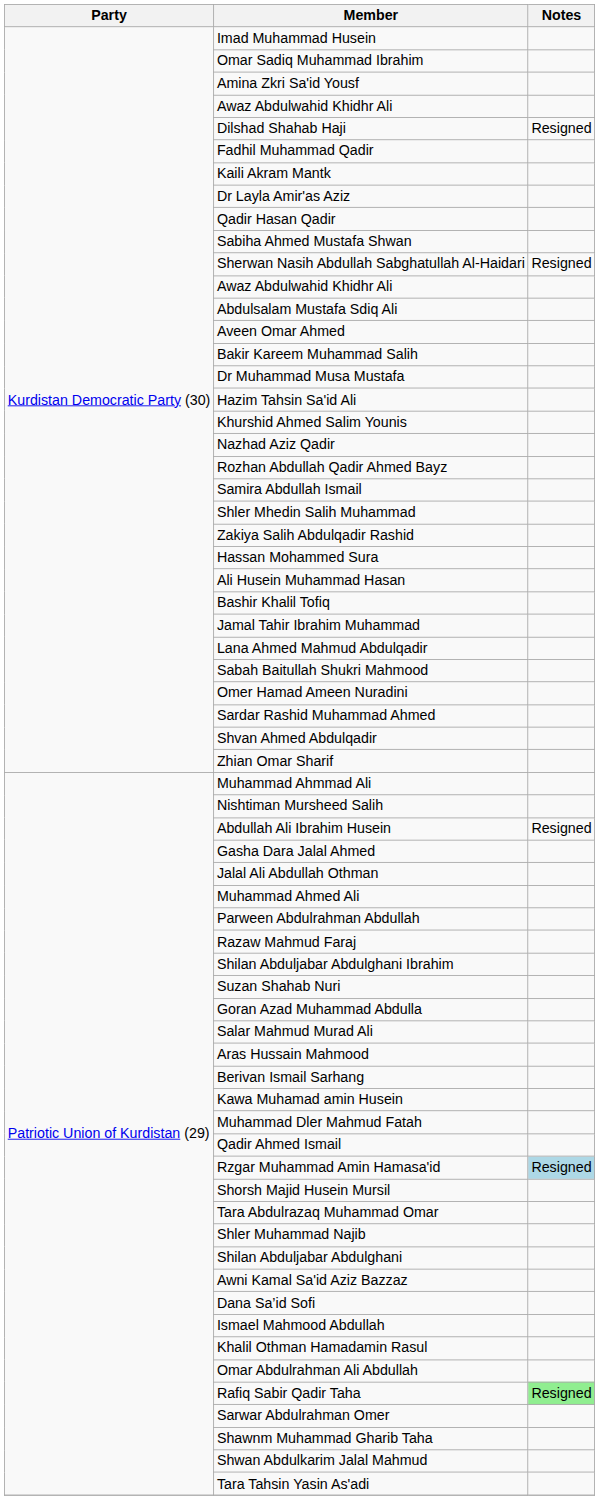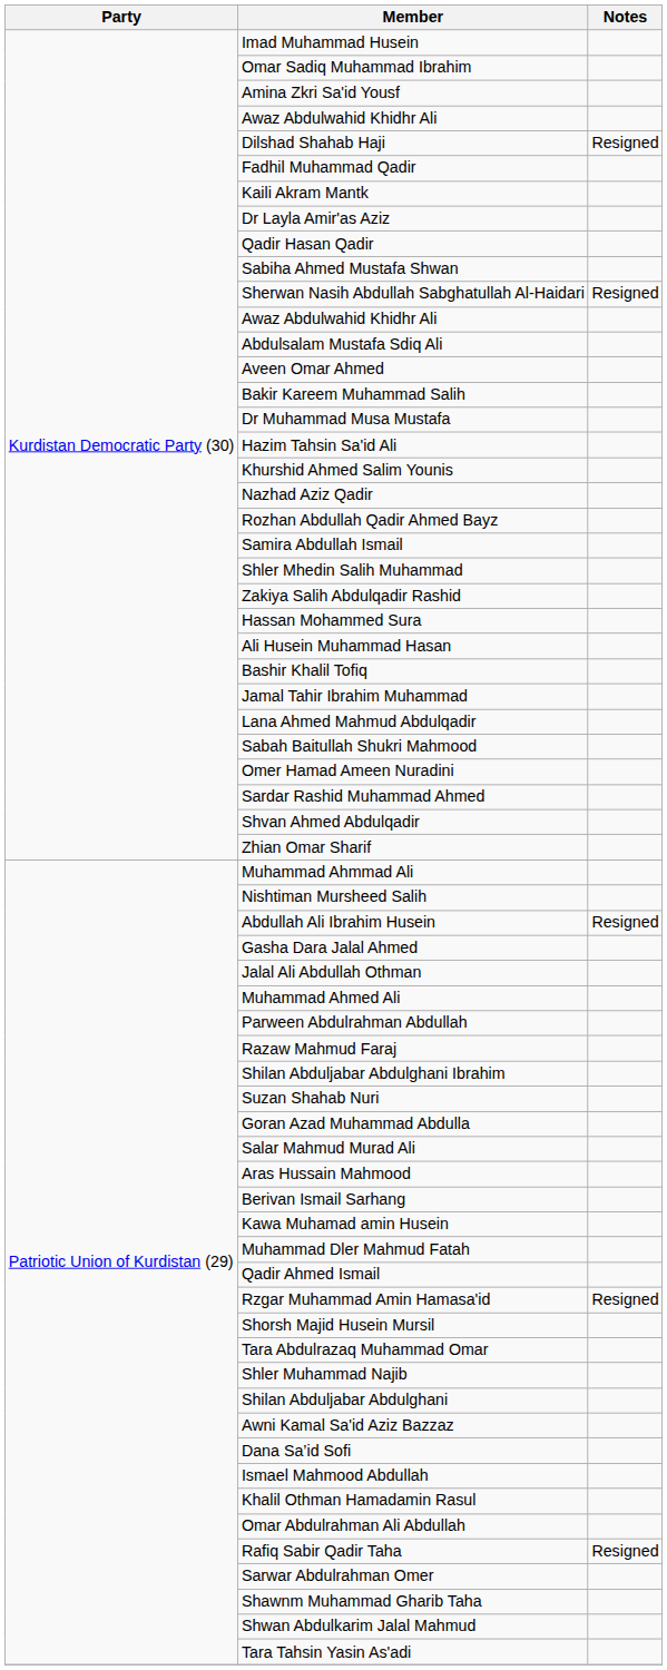Rzgar Muhammad Amin Hamasa'id | Notes: lightblue background -> no background
Rafiq Sabir Qadir Taha | Notes: lightgreen background -> no background
